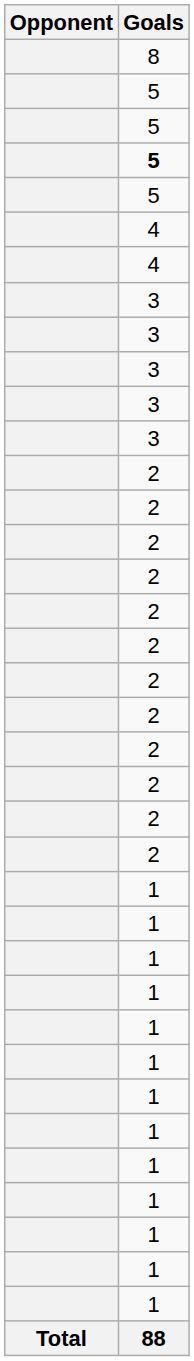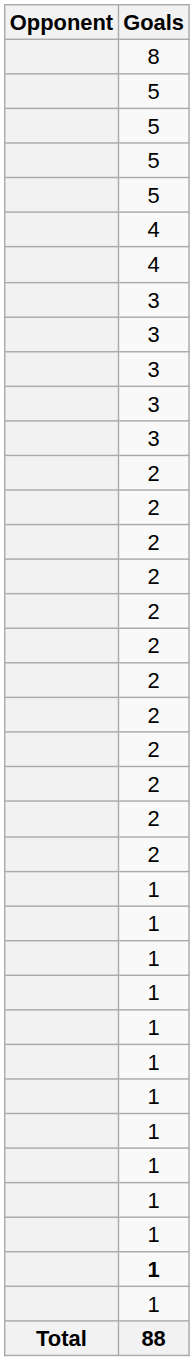row 5 | Goals: bold -> normal
row 37 | Goals: normal -> bold
